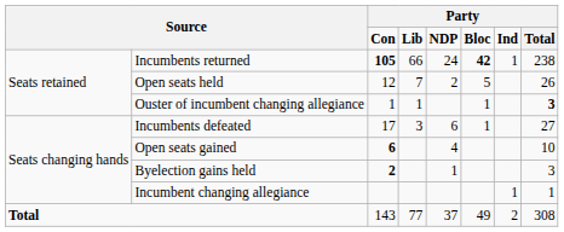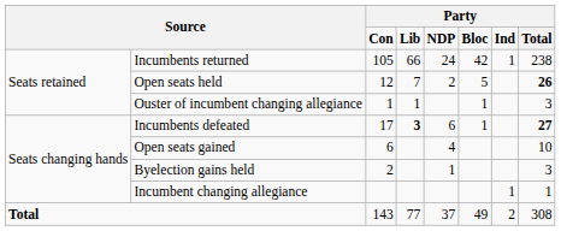Incumbents returned | column 3: bold -> normal
Incumbents returned | column 6: bold -> normal
Open seats held | column 8: normal -> bold
Ouster of incumbent changing allegiance | column 8: bold -> normal
Incumbents defeated | column 4: normal -> bold
Incumbents defeated | column 8: normal -> bold
Open seats gained | column 3: bold -> normal
Byelection gains held | column 3: bold -> normal
